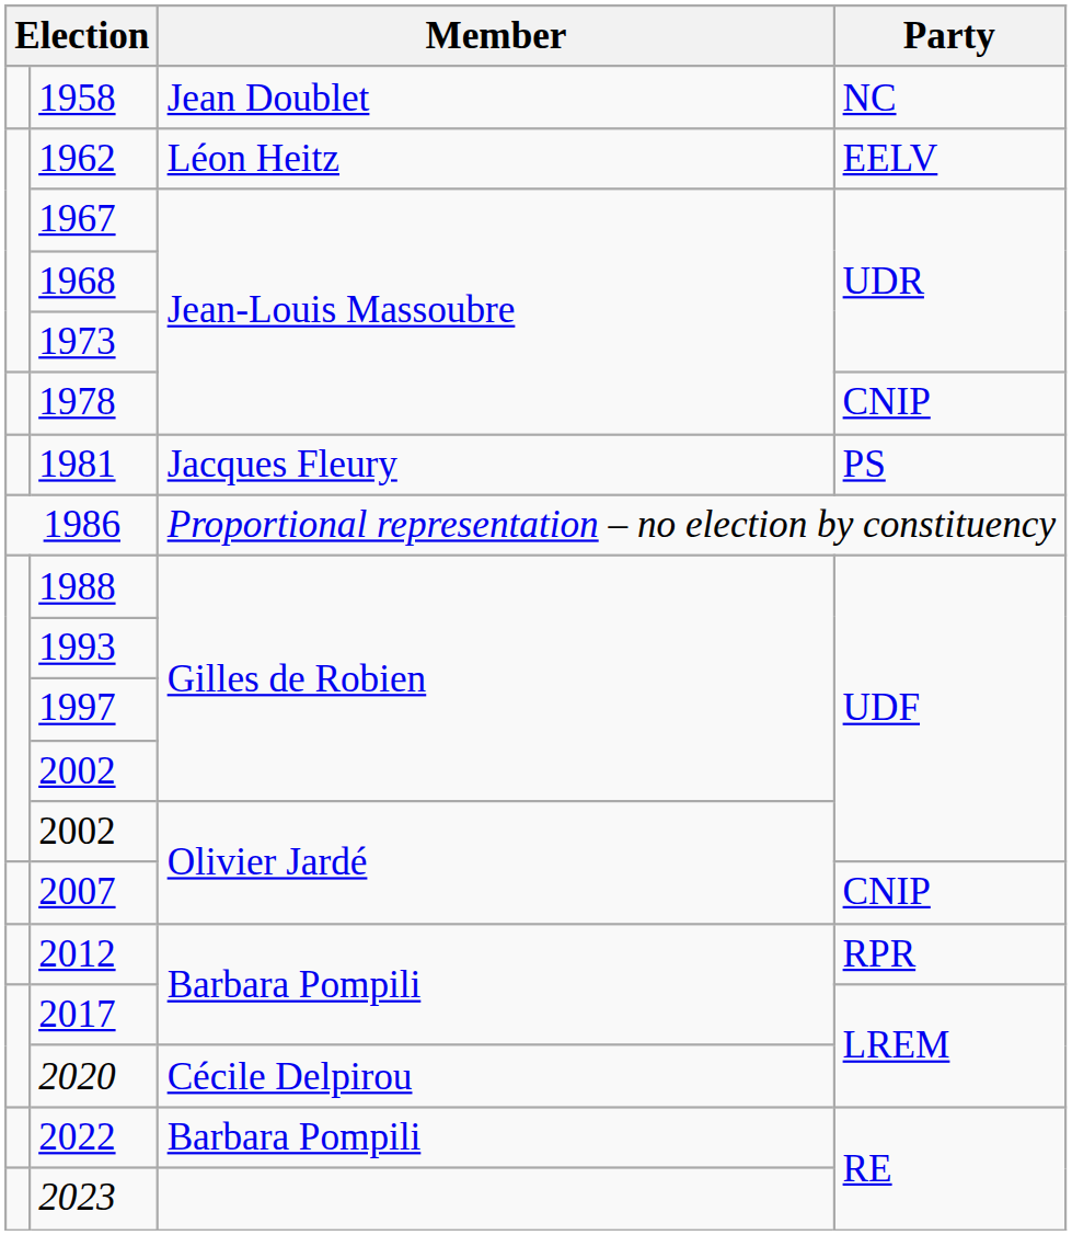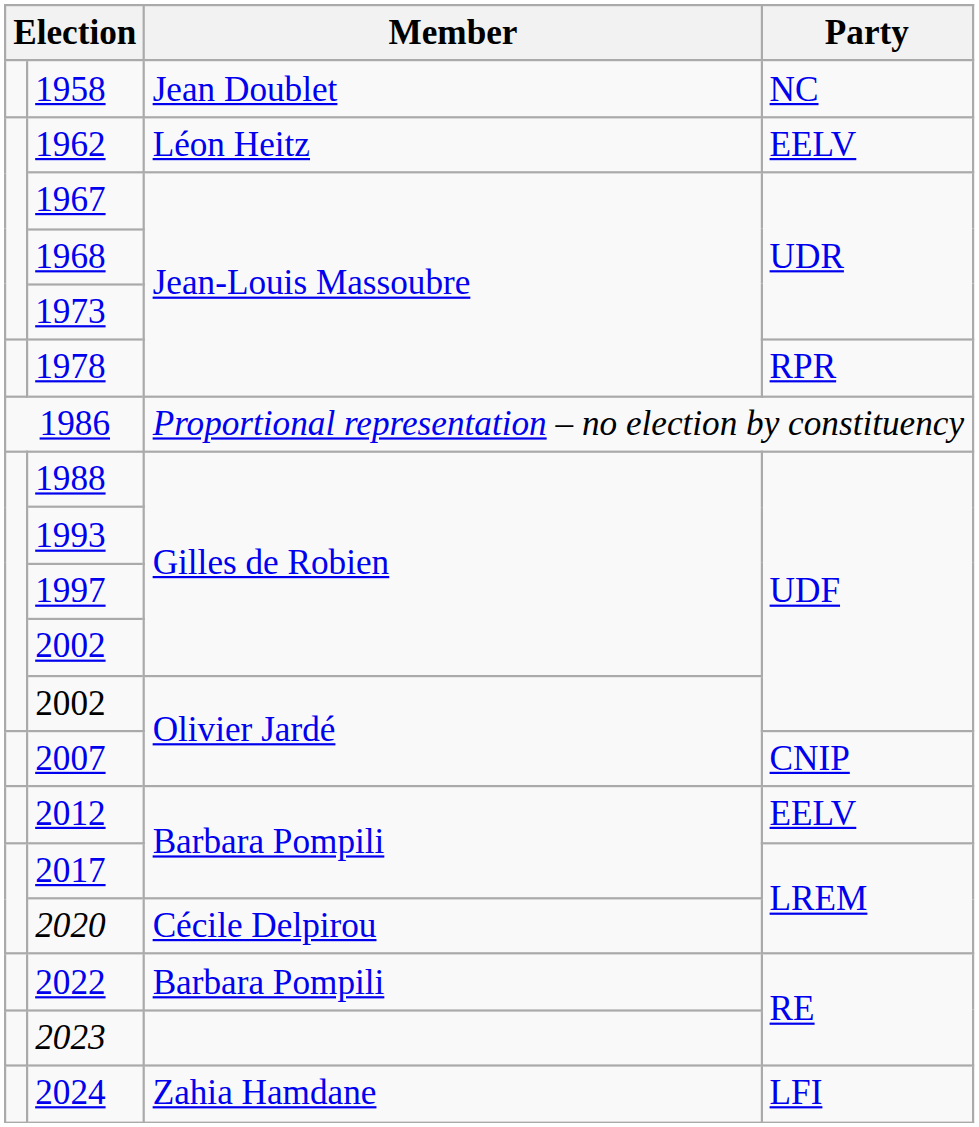1978 | Party: CNIP -> RPR
- row: 1981 | Jacques Fleury | PS
2012 | Party: RPR -> EELV
+ row: 2024 | Zahia Hamdane | LFI
